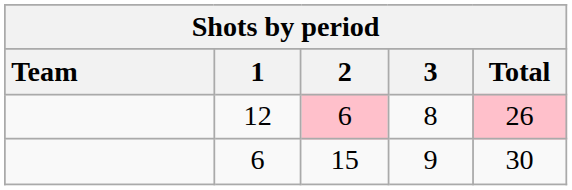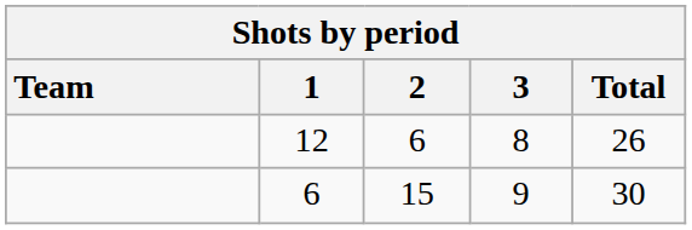12 | 2: pink background -> no background
12 | Total: pink background -> no background
